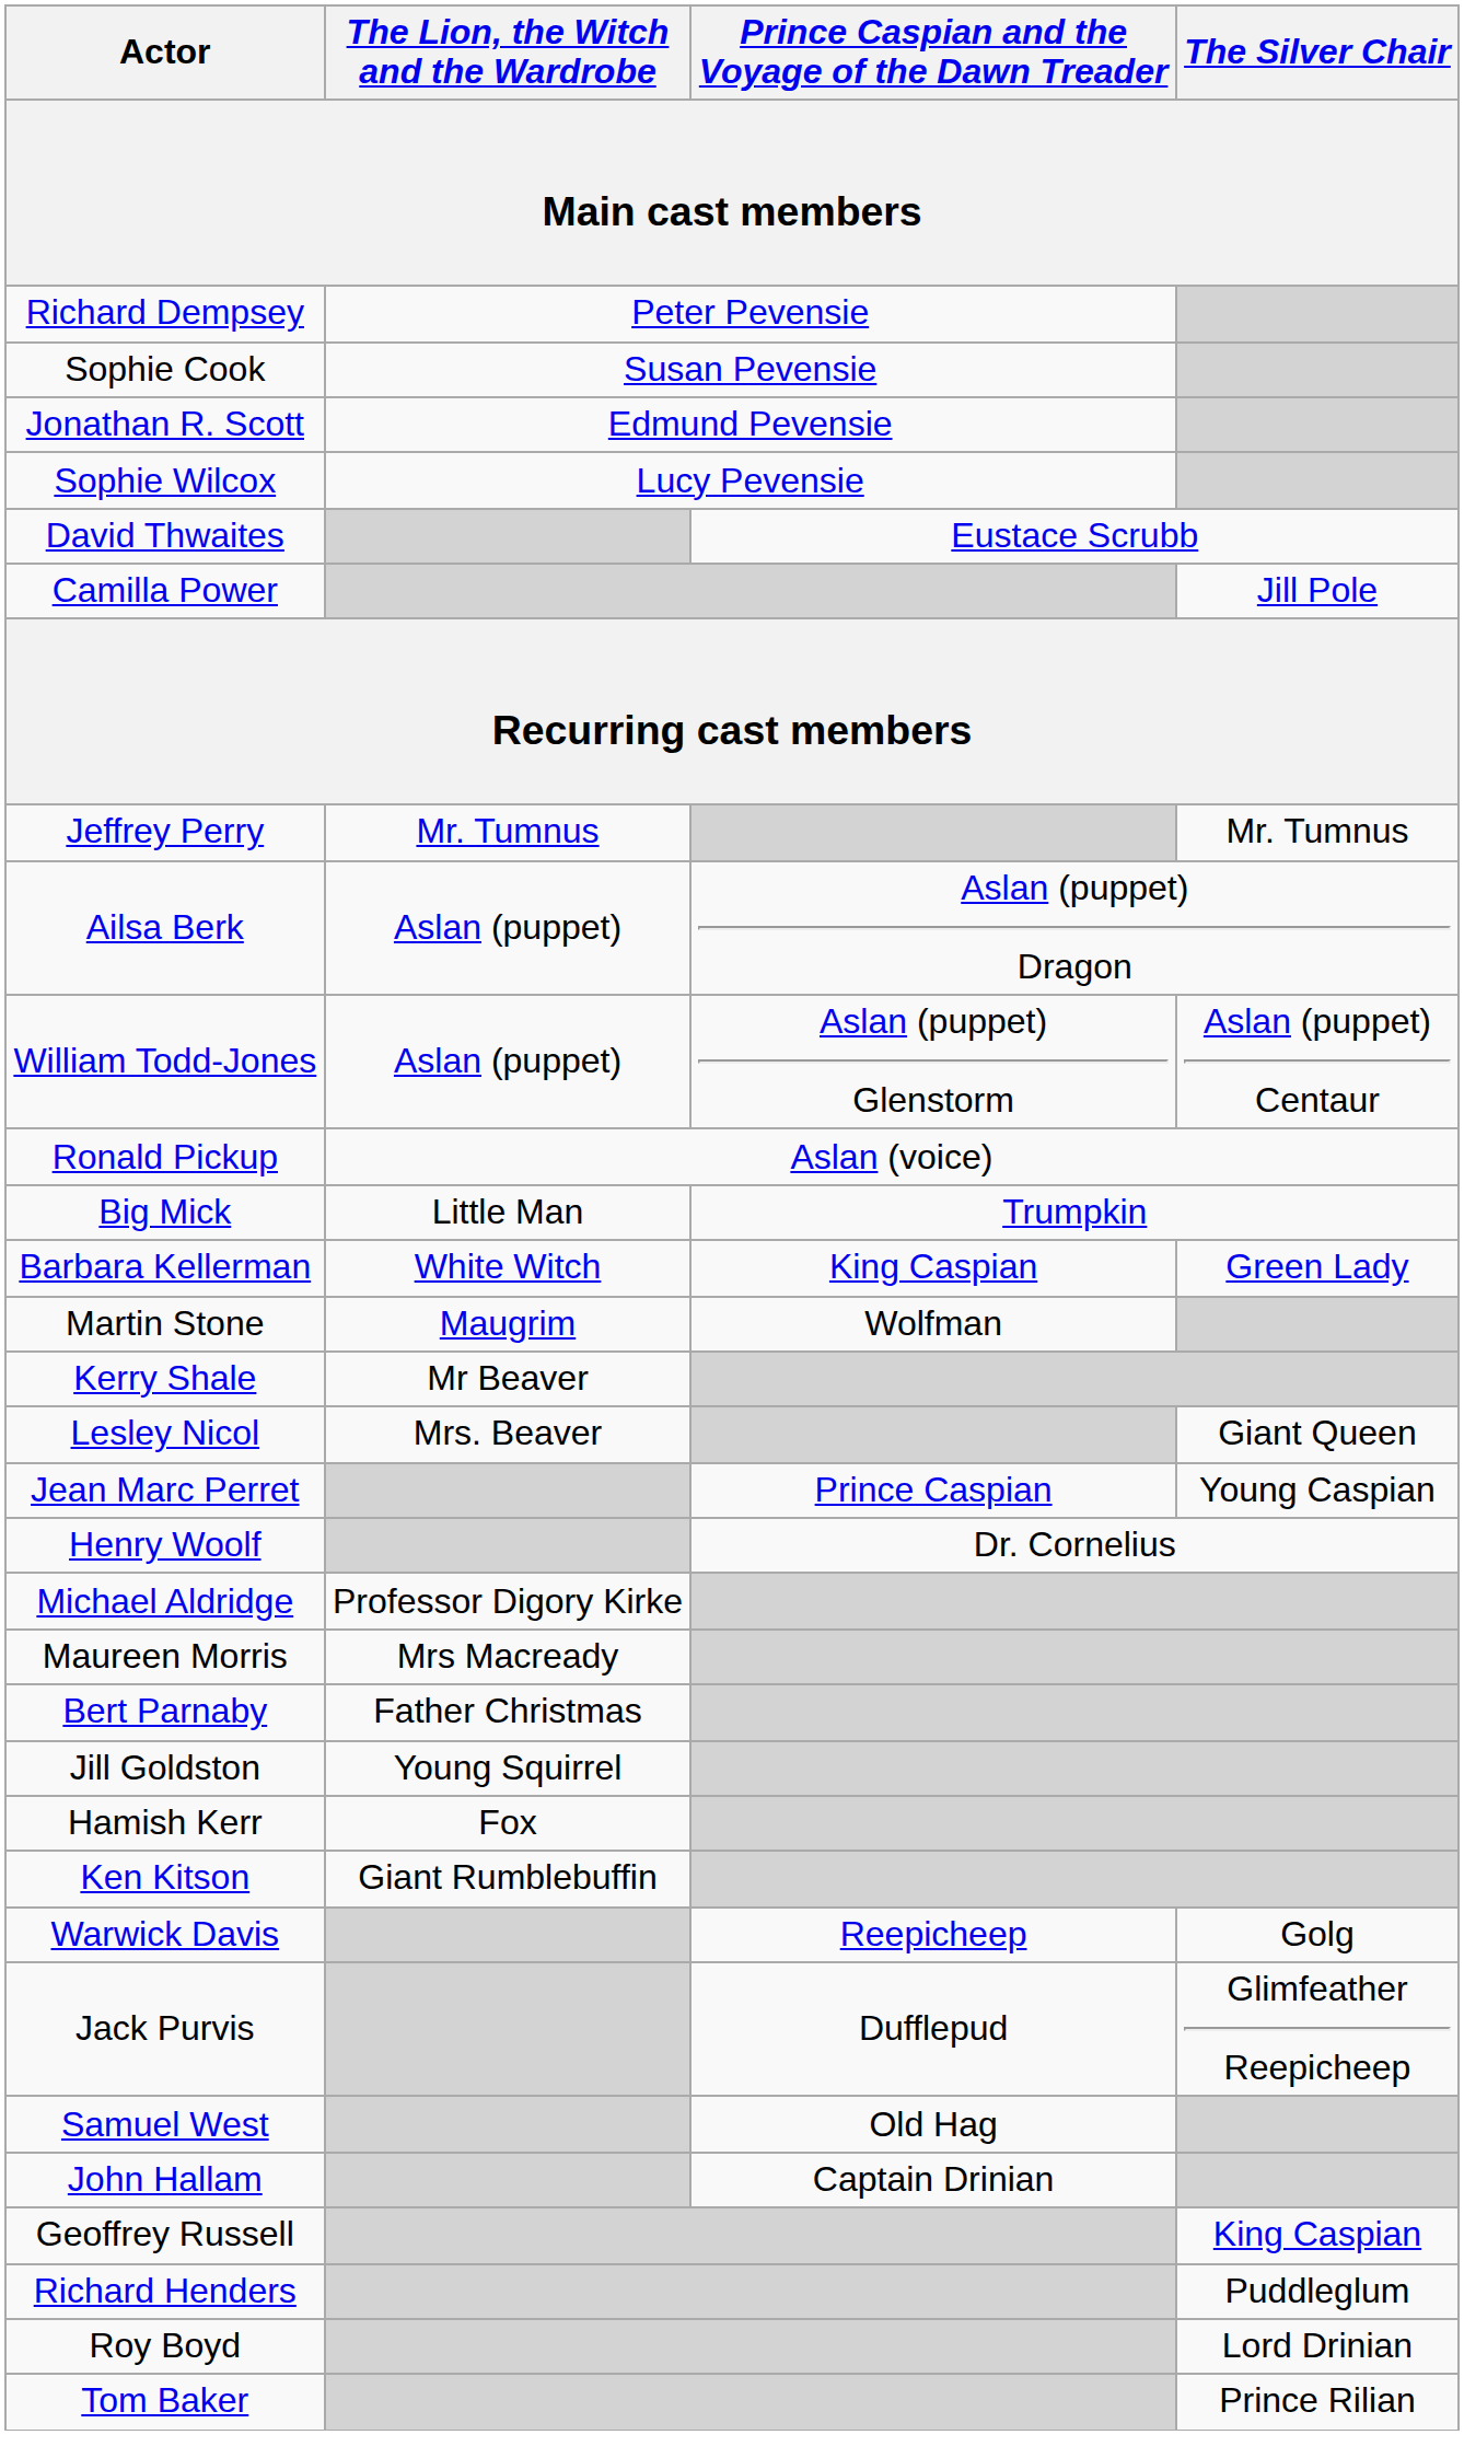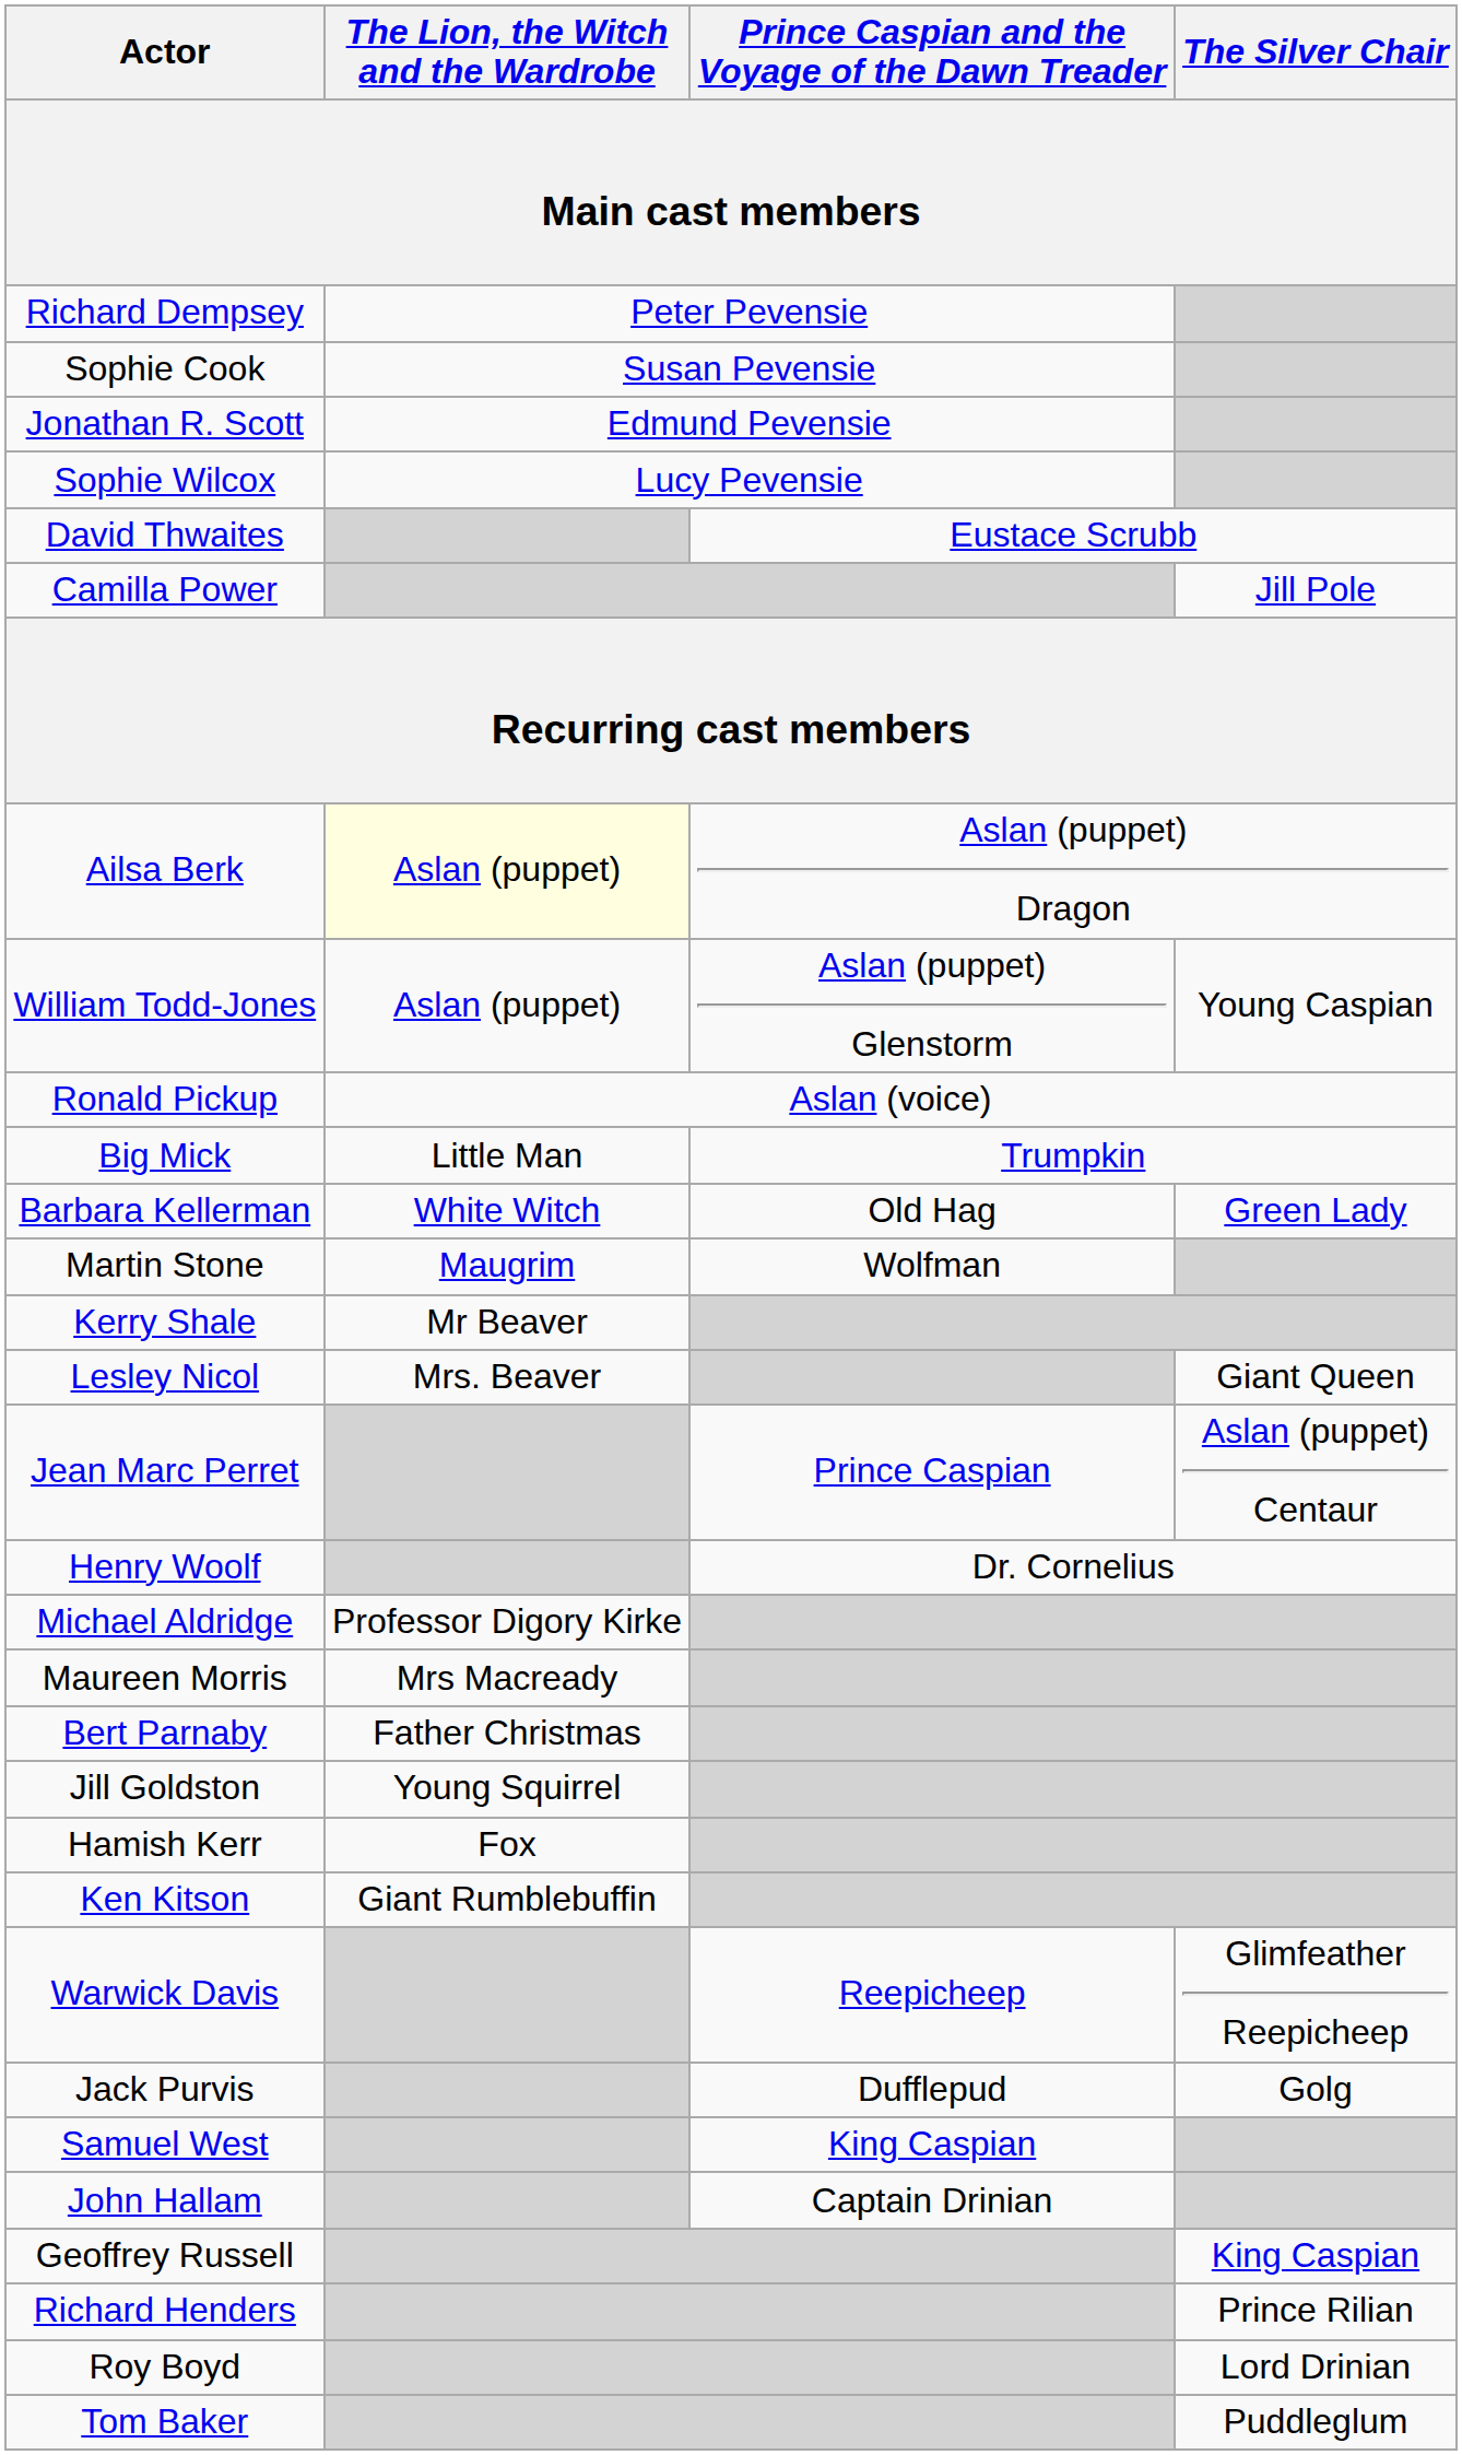- row: Jeffrey Perry | Mr. Tumnus | Mr. Tumnus
Ailsa Berk | The Lion, the Witch and the Wardrobe: no background -> lightyellow background
William Todd-Jones | The Silver Chair: Aslan (puppet) Centaur -> Young Caspian
Barbara Kellerman | Prince Caspian and the Voyage of the Dawn Treader: King Caspian -> Old Hag
Jean Marc Perret | The Silver Chair: Young Caspian -> Aslan (puppet) Centaur
Warwick Davis | The Silver Chair: Golg -> Glimfeather Reepicheep
Jack Purvis | The Silver Chair: Glimfeather Reepicheep -> Golg
Samuel West | Prince Caspian and the Voyage of the Dawn Treader: Old Hag -> King Caspian
Richard Henders | The Silver Chair: Puddleglum -> Prince Rilian
Tom Baker | The Silver Chair: Prince Rilian -> Puddleglum
